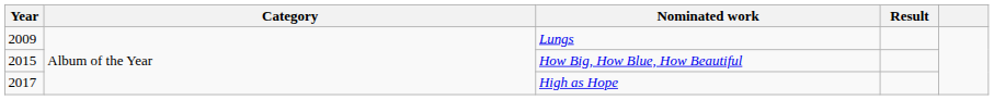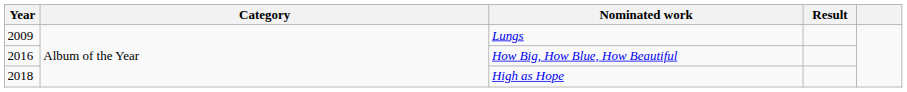How Big, How Blue, How Beautiful | Year: 2015 -> 2016
High as Hope | Year: 2017 -> 2018
